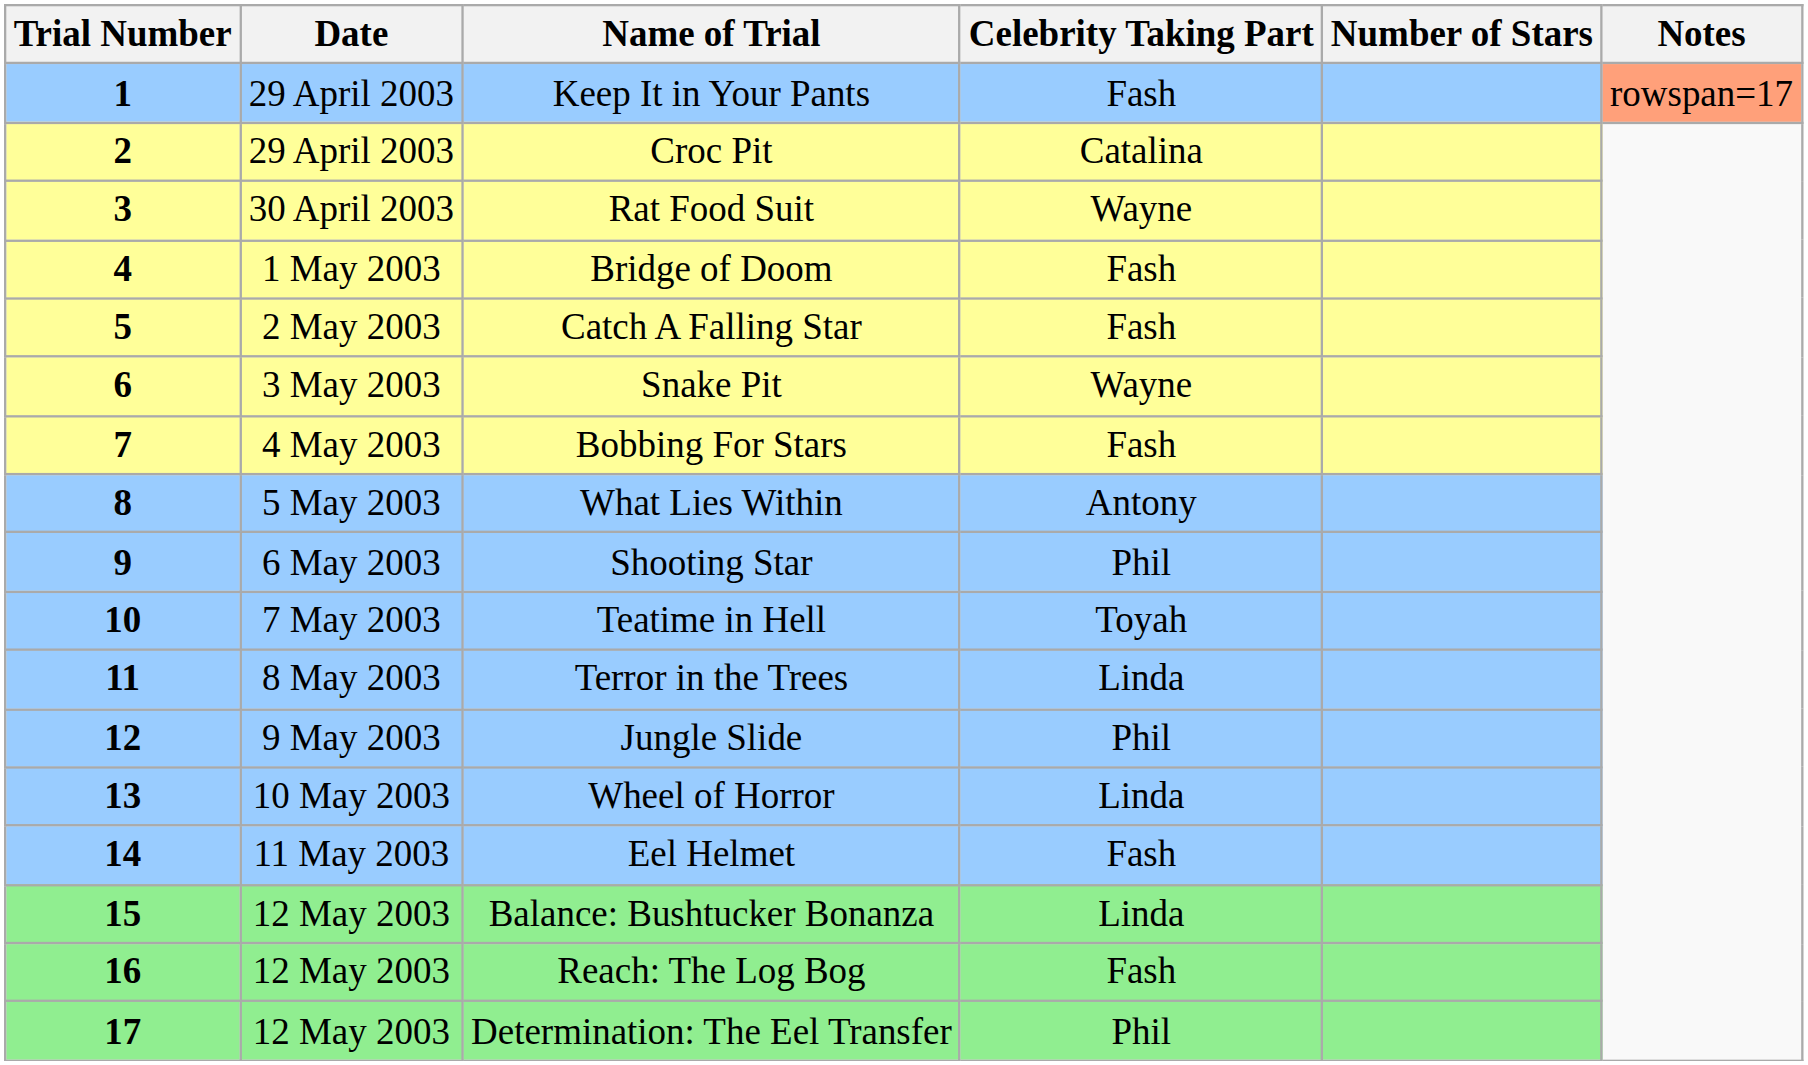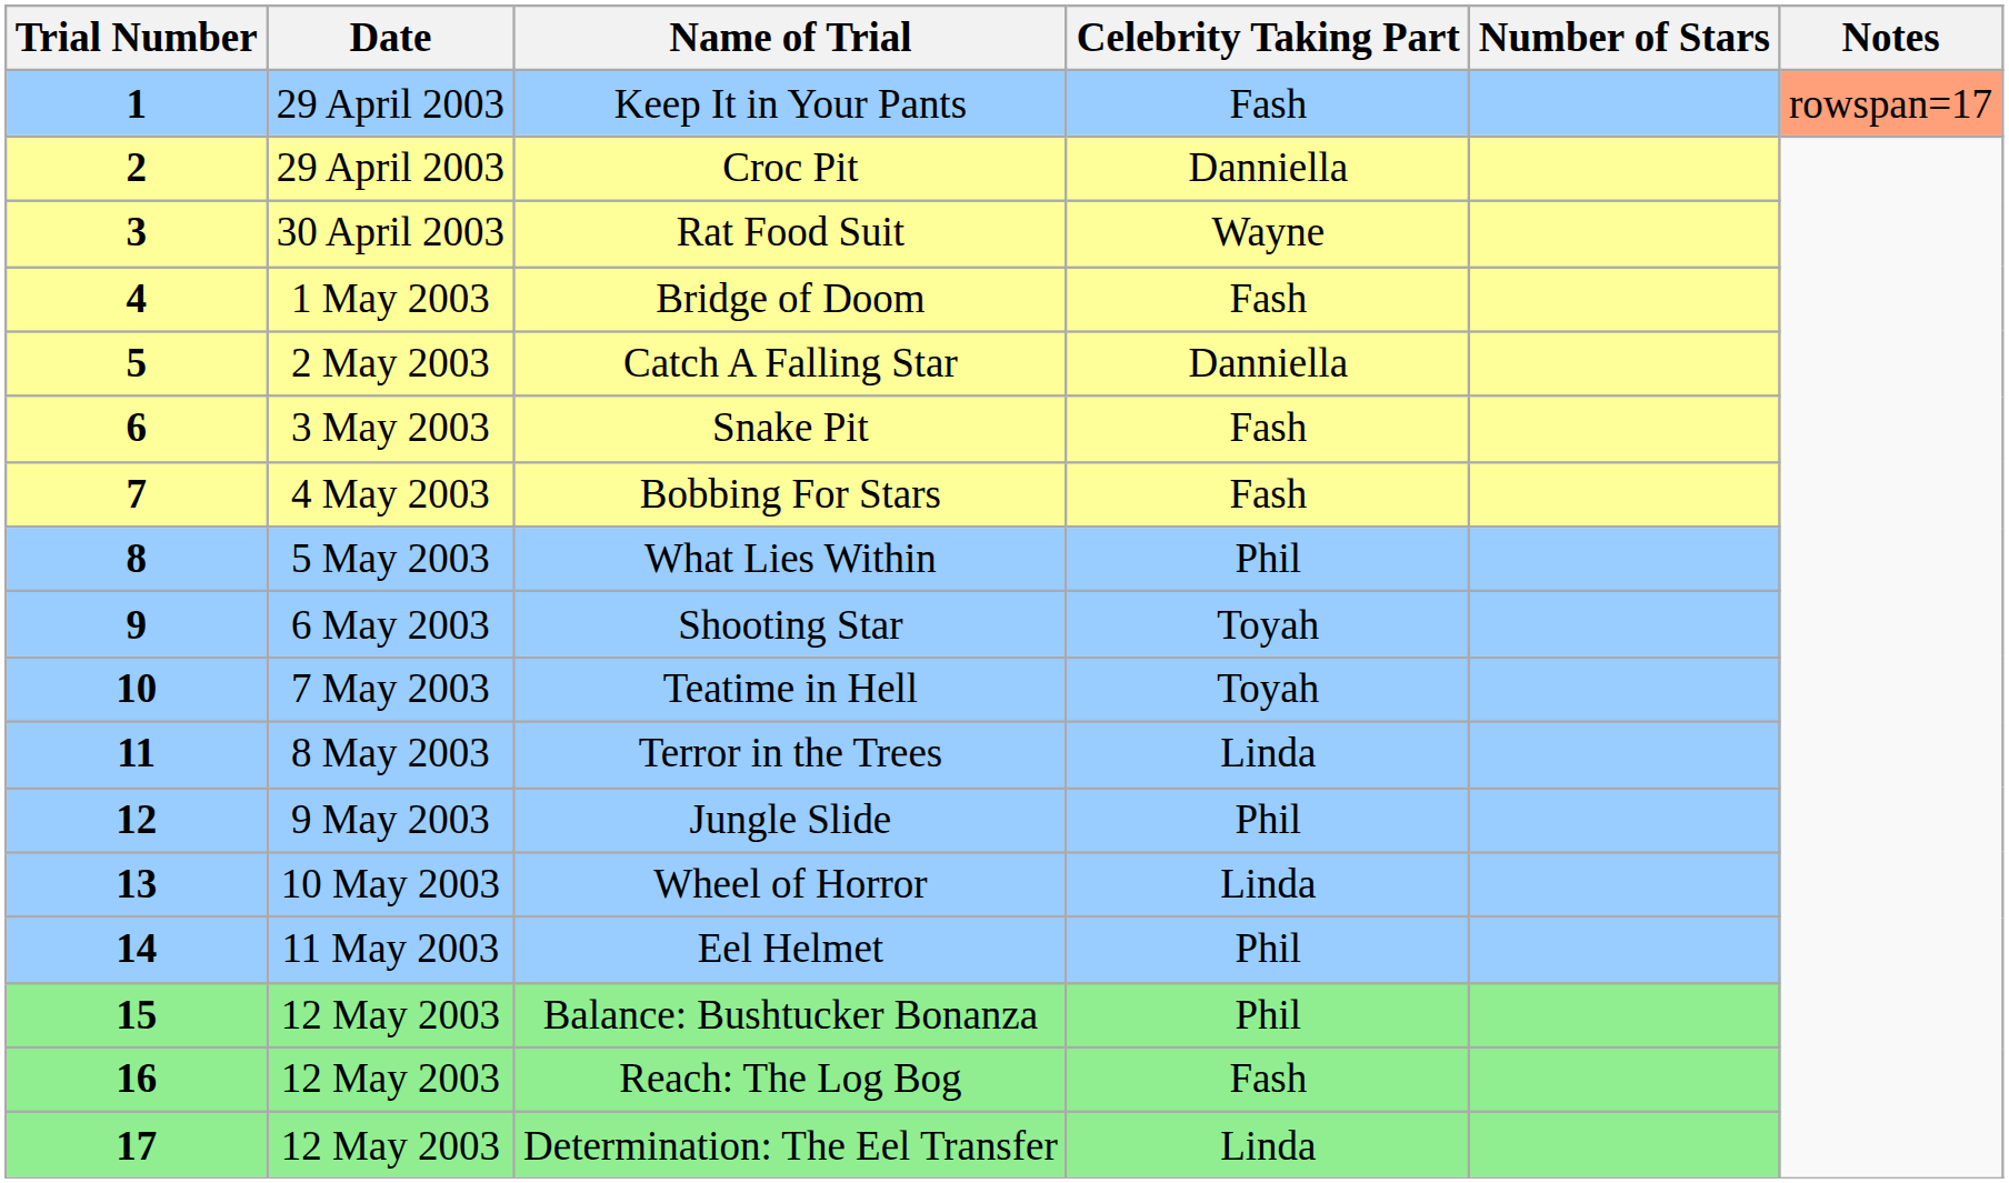Croc Pit | Celebrity Taking Part: Catalina -> Danniella
Catch A Falling Star | Celebrity Taking Part: Fash -> Danniella
Snake Pit | Celebrity Taking Part: Wayne -> Fash
What Lies Within | Celebrity Taking Part: Antony -> Phil
Shooting Star | Celebrity Taking Part: Phil -> Toyah
Eel Helmet | Celebrity Taking Part: Fash -> Phil
Balance: Bushtucker Bonanza | Celebrity Taking Part: Linda -> Phil
Determination: The Eel Transfer | Celebrity Taking Part: Phil -> Linda
